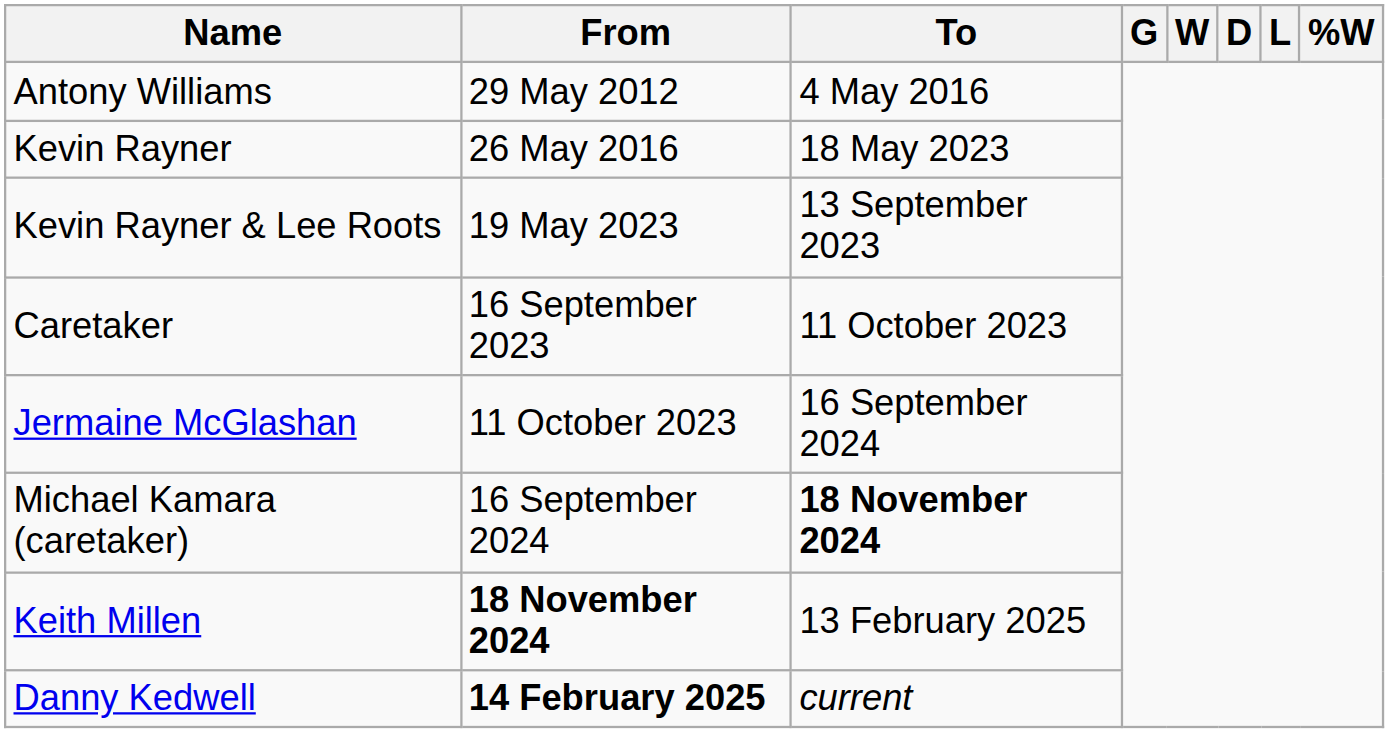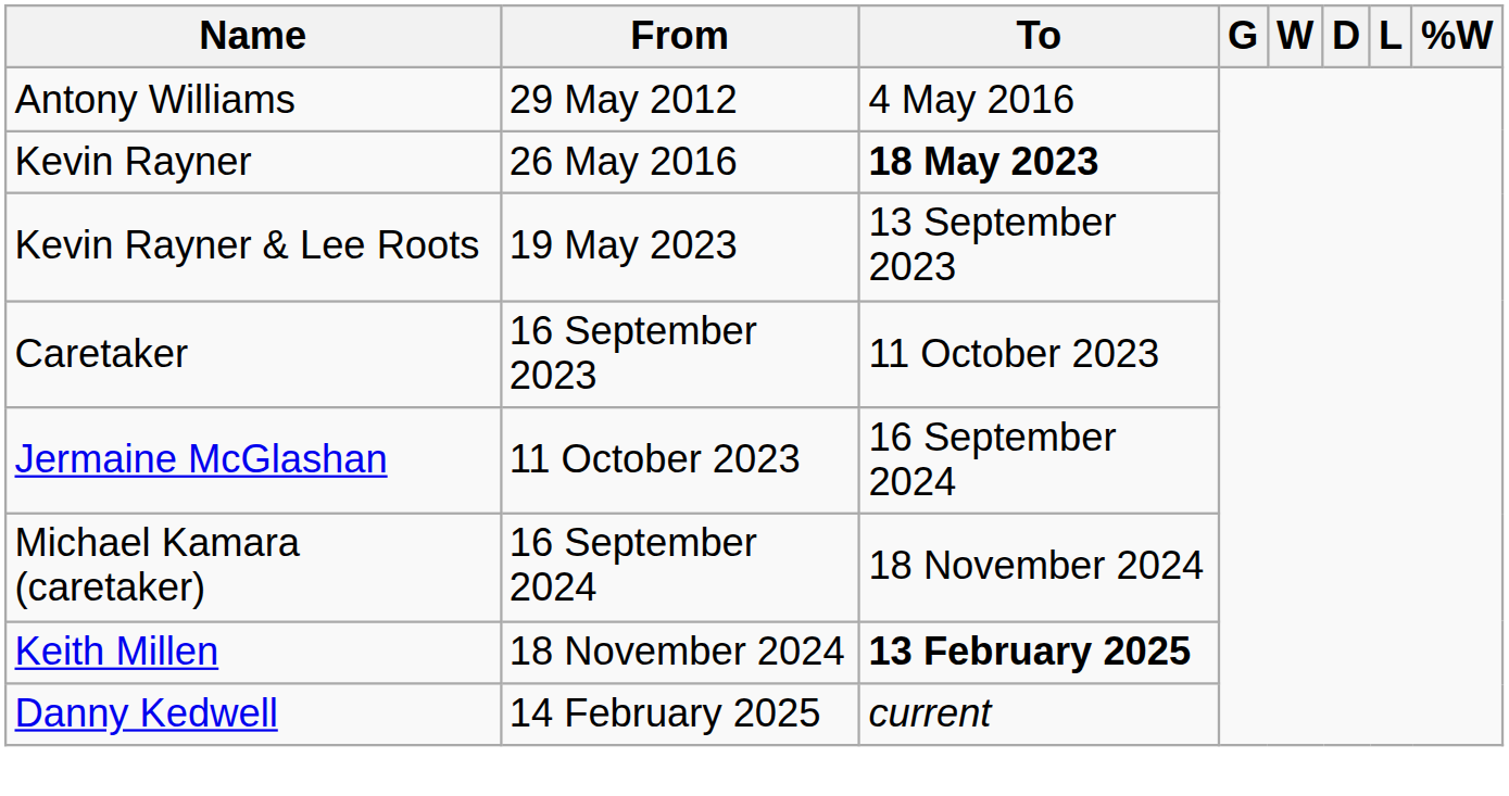Kevin Rayner | To: normal -> bold
Michael Kamara (caretaker) | To: bold -> normal
Keith Millen | From: bold -> normal
Keith Millen | To: normal -> bold
Danny Kedwell | From: bold -> normal
